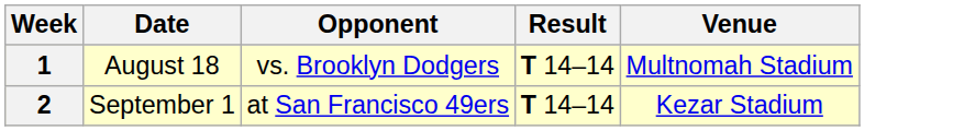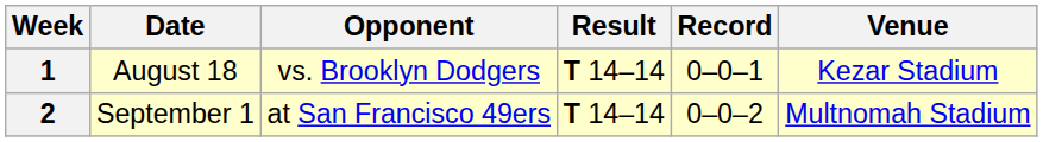+ column: Record | 0–0–1 | 0–0–2
1 | Venue: Multnomah Stadium -> Kezar Stadium
2 | Venue: Kezar Stadium -> Multnomah Stadium
